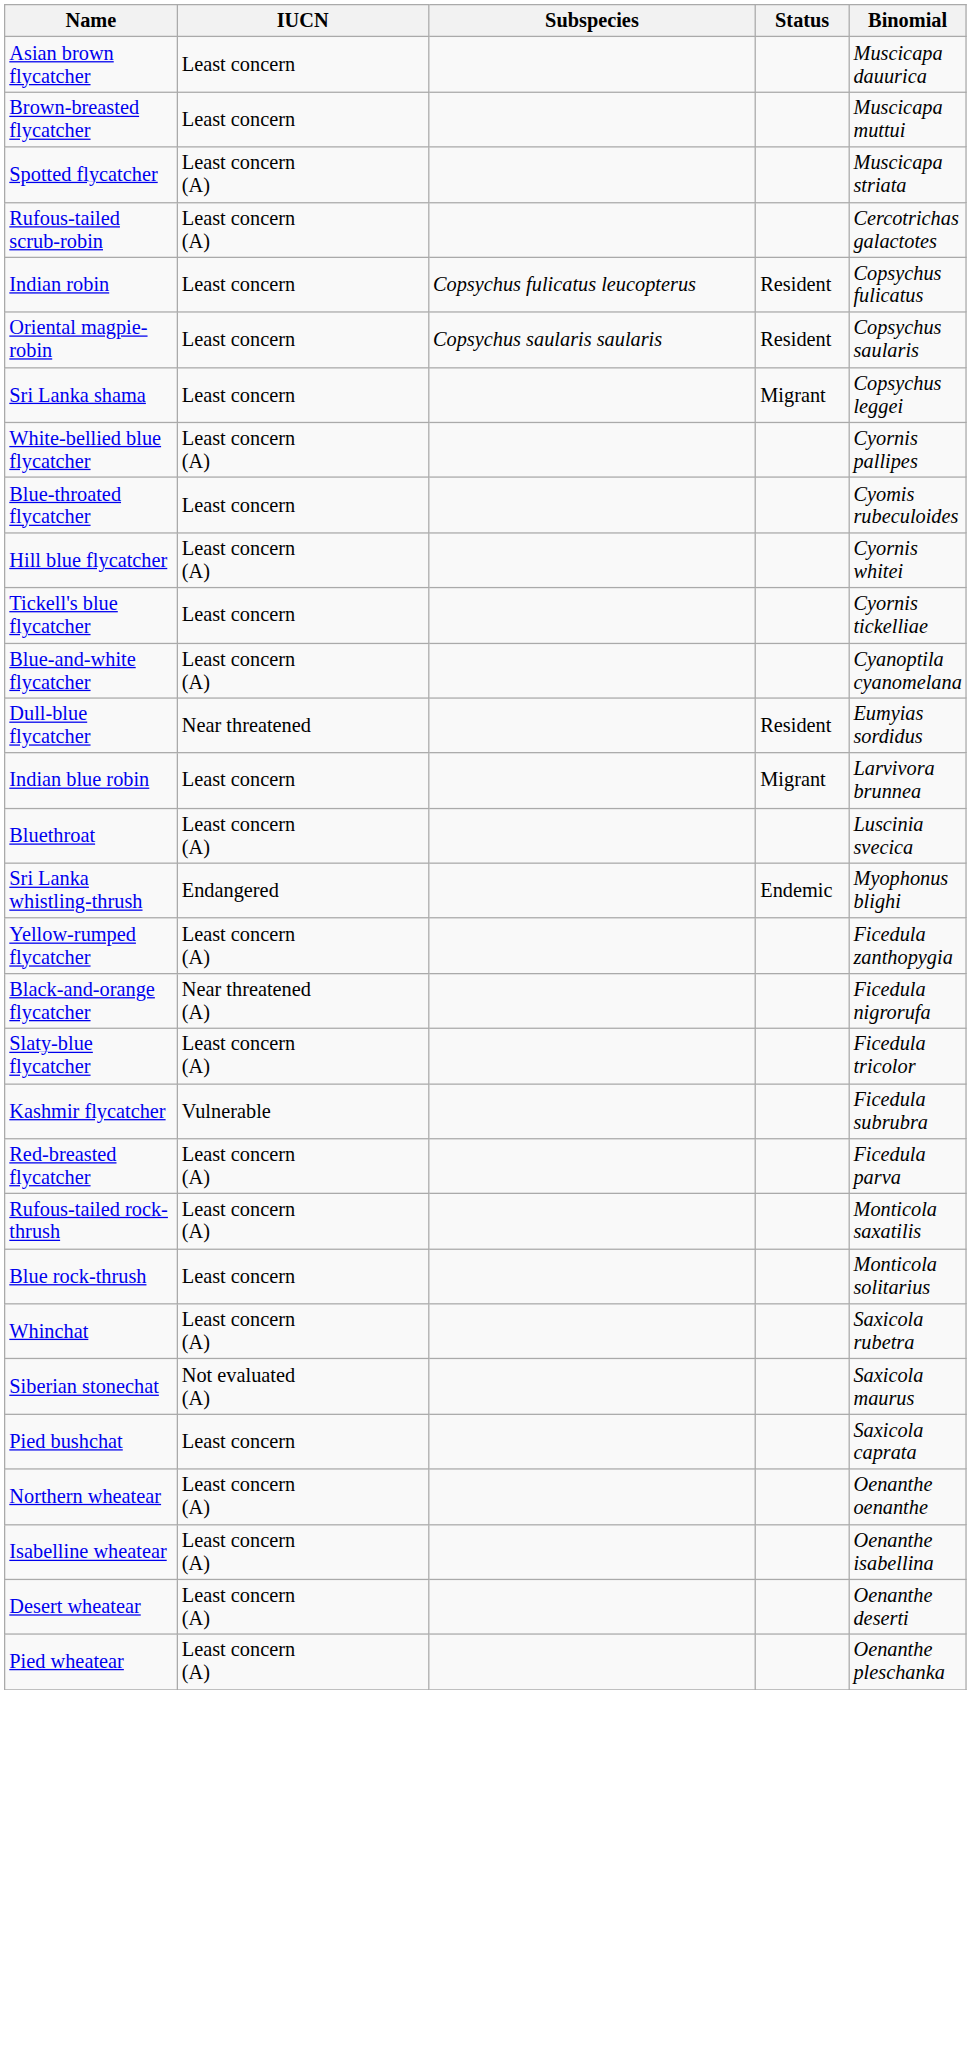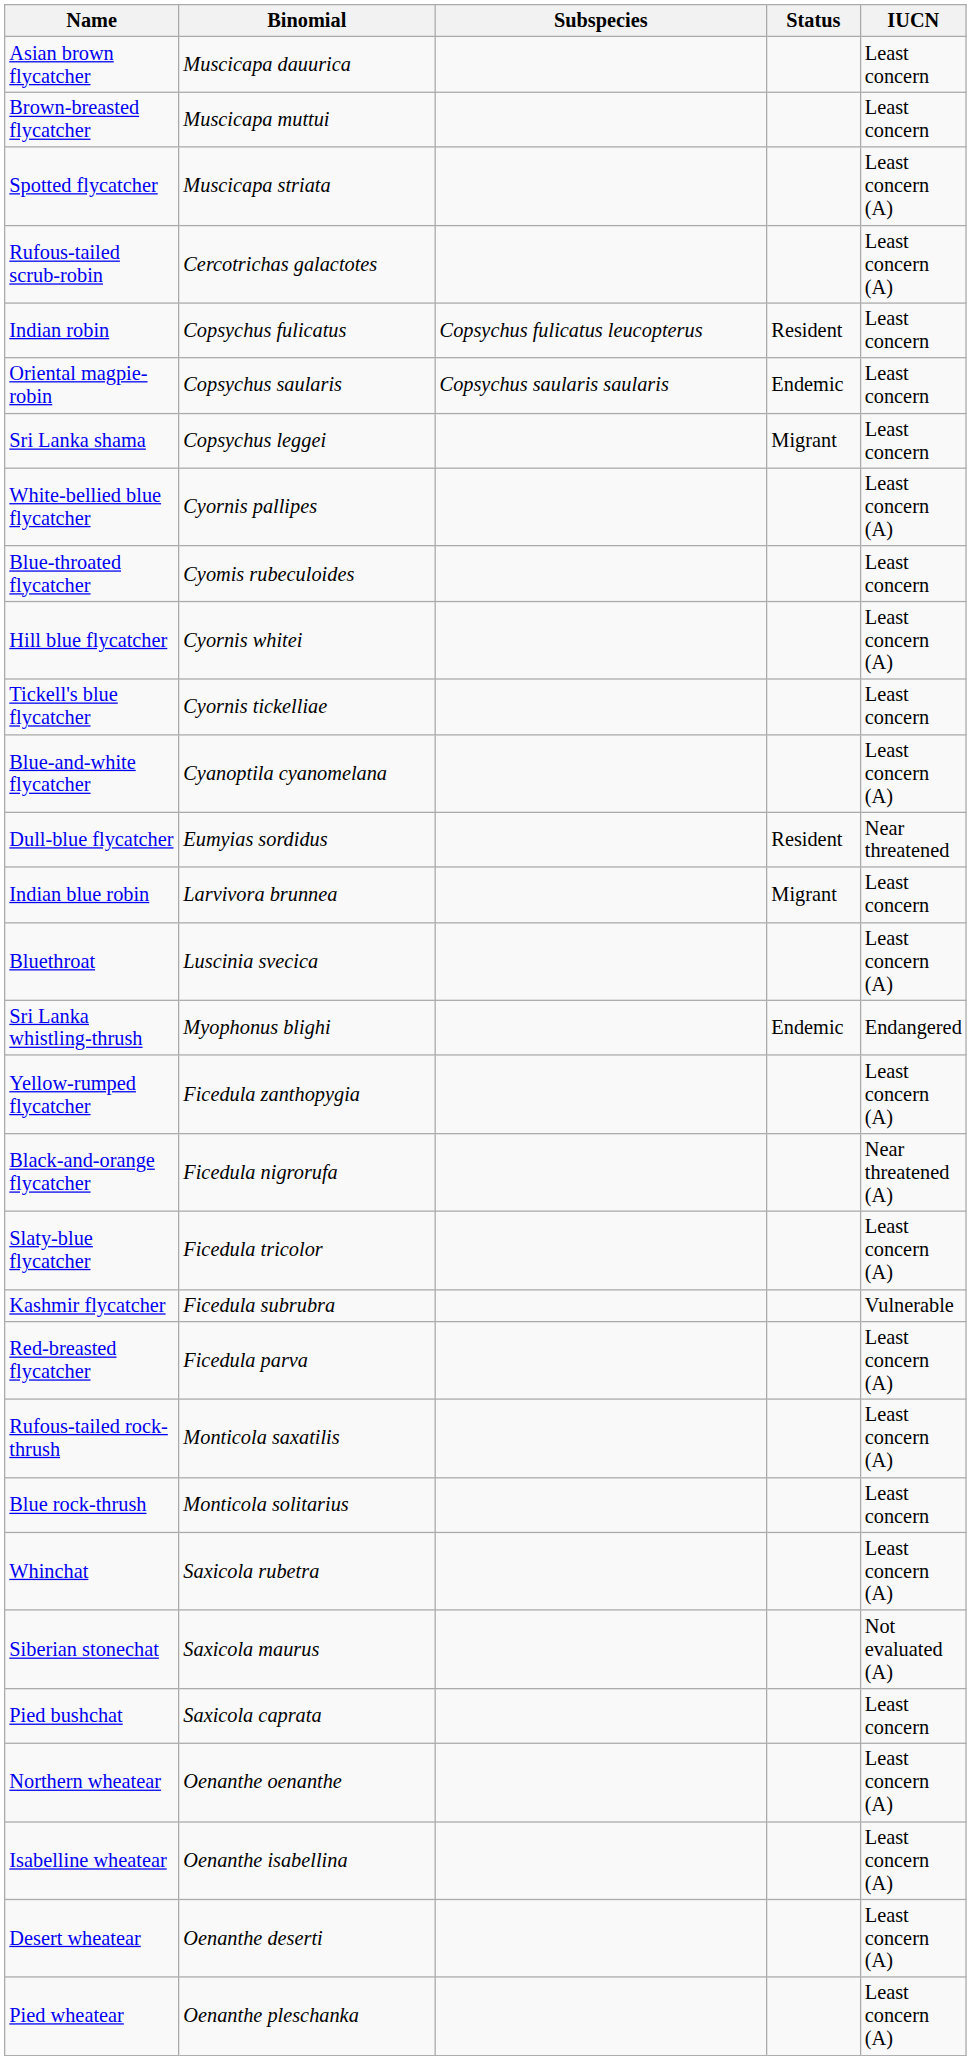columns swapped: Binomial <-> IUCN
Oriental magpie-robin | Status: Resident -> Endemic
